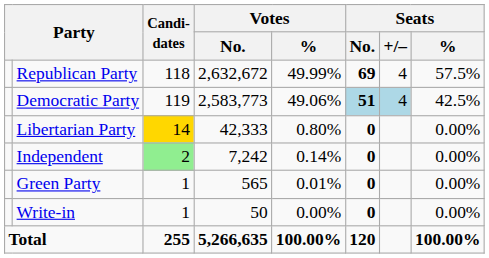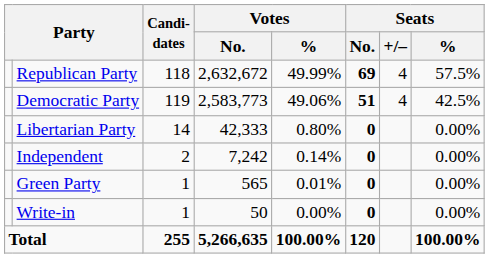Democratic Party | Seats / No.: lightblue background -> no background
Democratic Party | Seats / +/–: lightblue background -> no background
Libertarian Party | Candi- dates: gold background -> no background
Independent | Candi- dates: lightgreen background -> no background
